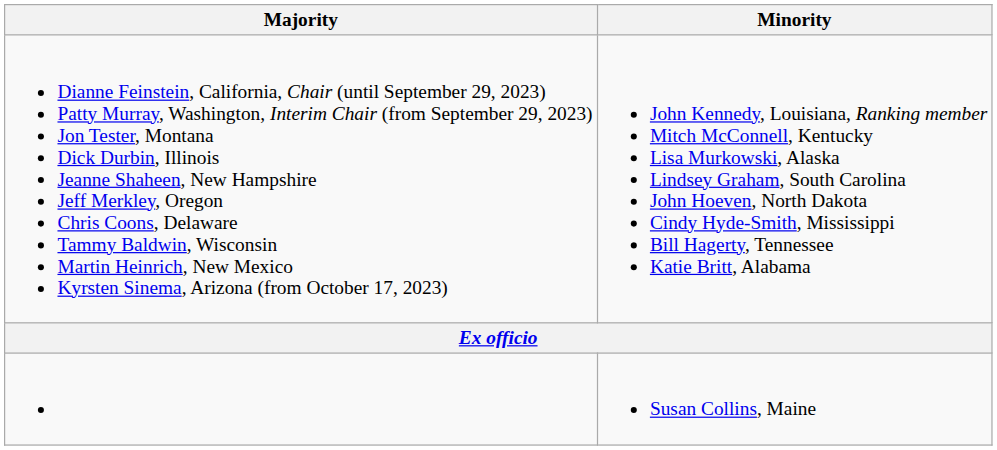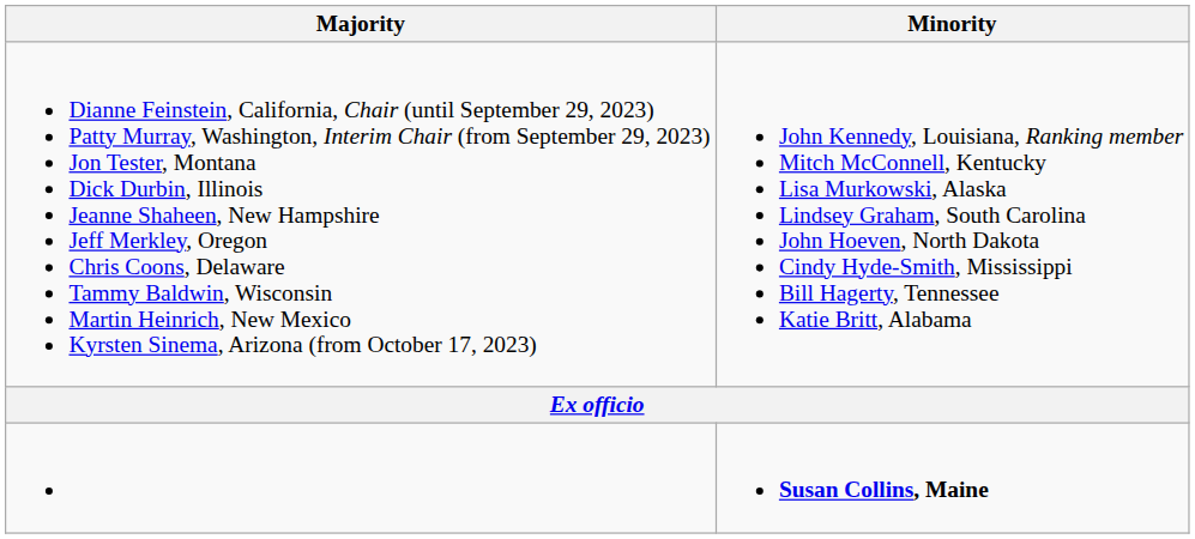row 4 | Minority: normal -> bold
